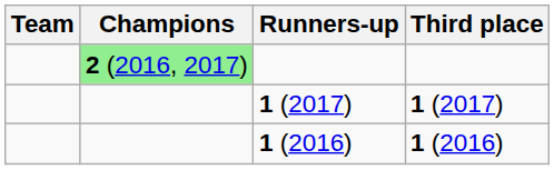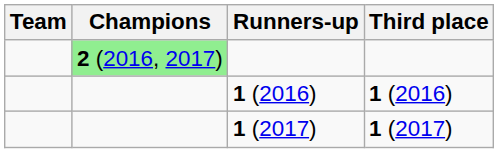row 3 | Runners-up: 1 (2017) -> 1 (2016)
row 3 | Third place: 1 (2017) -> 1 (2016)
row 4 | Runners-up: 1 (2016) -> 1 (2017)
row 4 | Third place: 1 (2016) -> 1 (2017)
